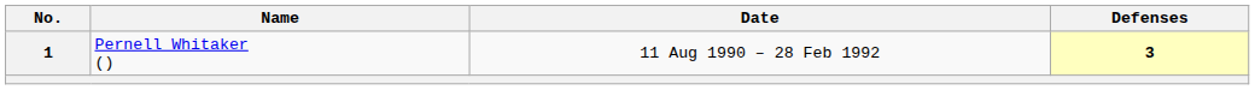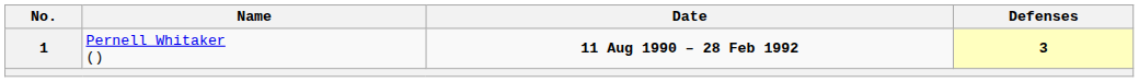1 | Date: normal -> bold
